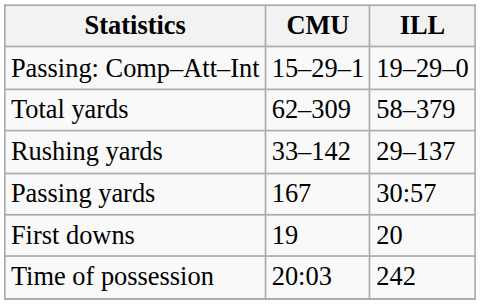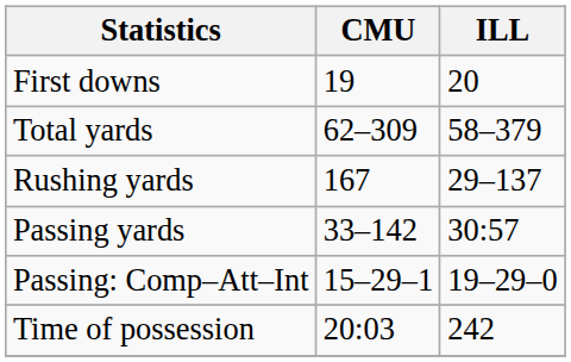rows swapped: First downs <-> Passing: Comp–Att–Int
Rushing yards | CMU: 33–142 -> 167
Passing yards | CMU: 167 -> 33–142
